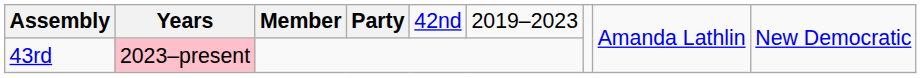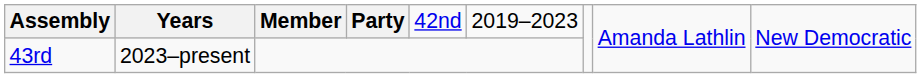43rd | column 2: pink background -> no background
